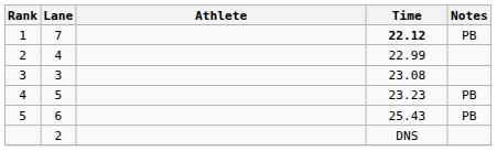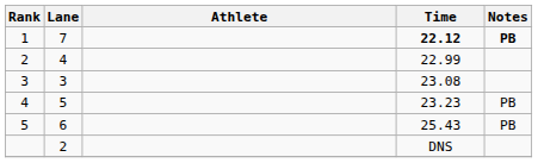1 | Notes: normal -> bold
